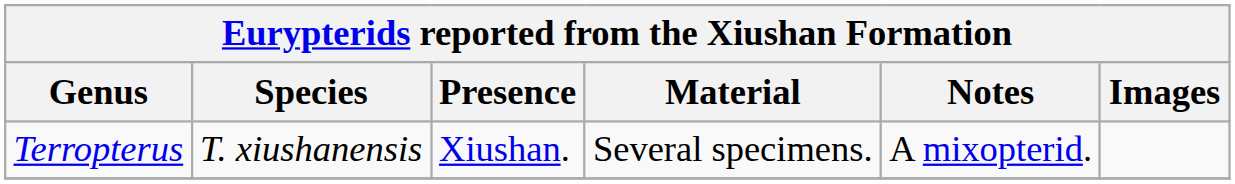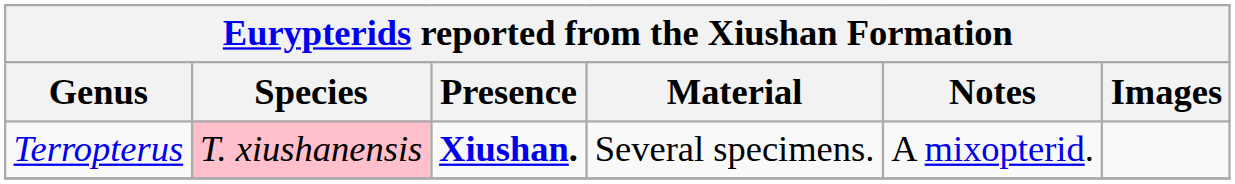Terropterus | Species: no background -> pink background
Terropterus | Presence: normal -> bold
